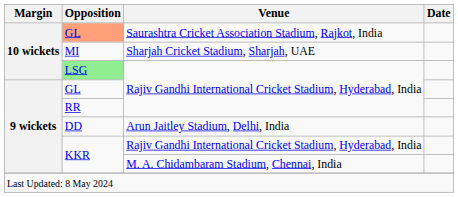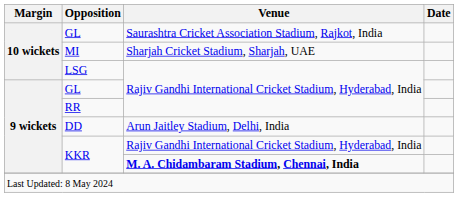GL / Saurashtra Cricket Association Stadium, Rajkot, India | Opposition: lightsalmon background -> no background
LSG | Opposition: lightgreen background -> no background
KKR / M. A. Chidambaram Stadium, Chennai, India | Venue: normal -> bold
